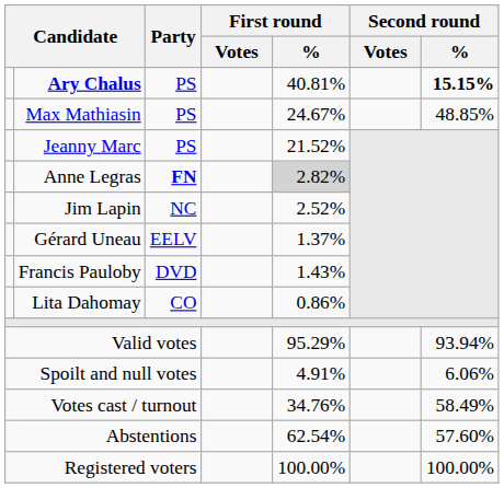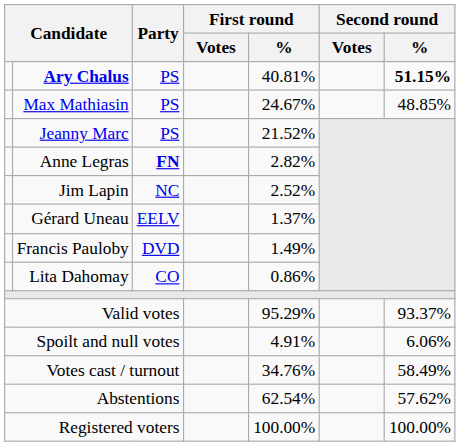Ary Chalus | Second round / %: 15.15% -> 51.15%
Anne Legras | First round / %: lightgrey background -> no background
Francis Pauloby | First round / %: 1.43% -> 1.49%
Valid votes | Second round / %: 93.94% -> 93.37%
Abstentions | Second round / %: 57.60% -> 57.62%
